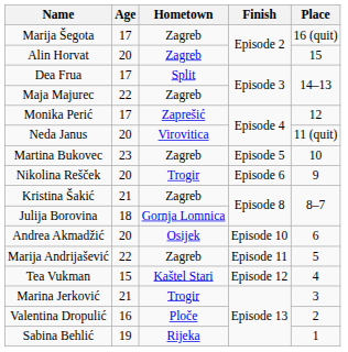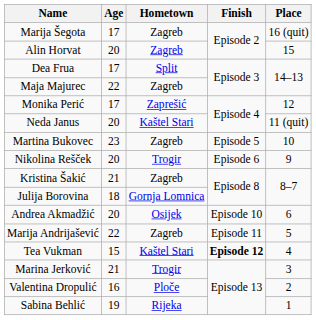Neda Janus | Hometown: Virovitica -> Kaštel Stari
Tea Vukman | Finish: normal -> bold
